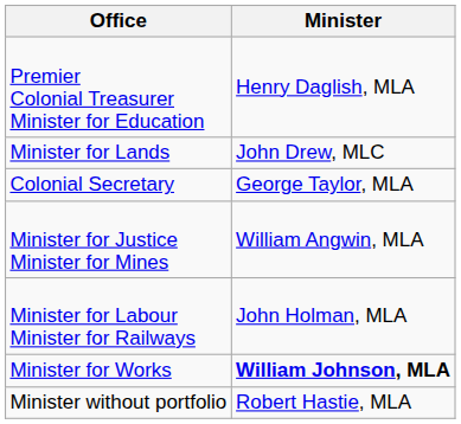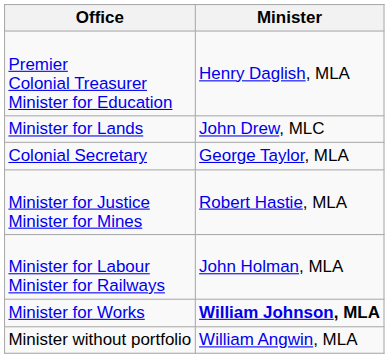Minister for Justice Minister for Mines | Minister: William Angwin, MLA -> Robert Hastie, MLA
Minister without portfolio | Minister: Robert Hastie, MLA -> William Angwin, MLA
